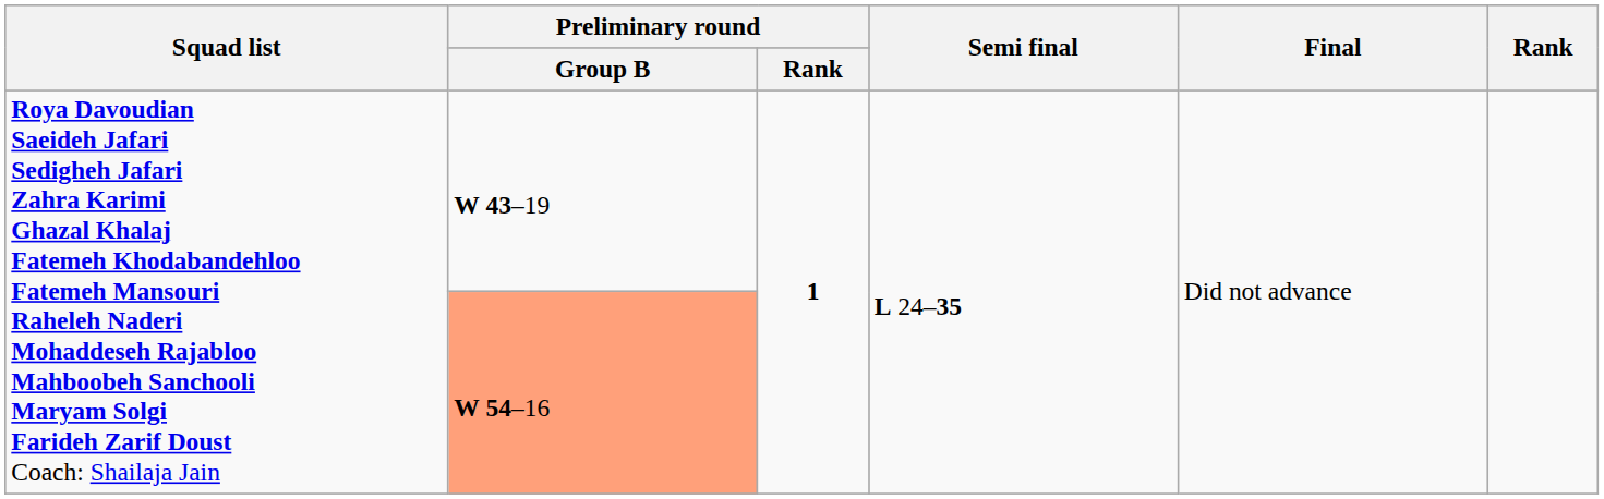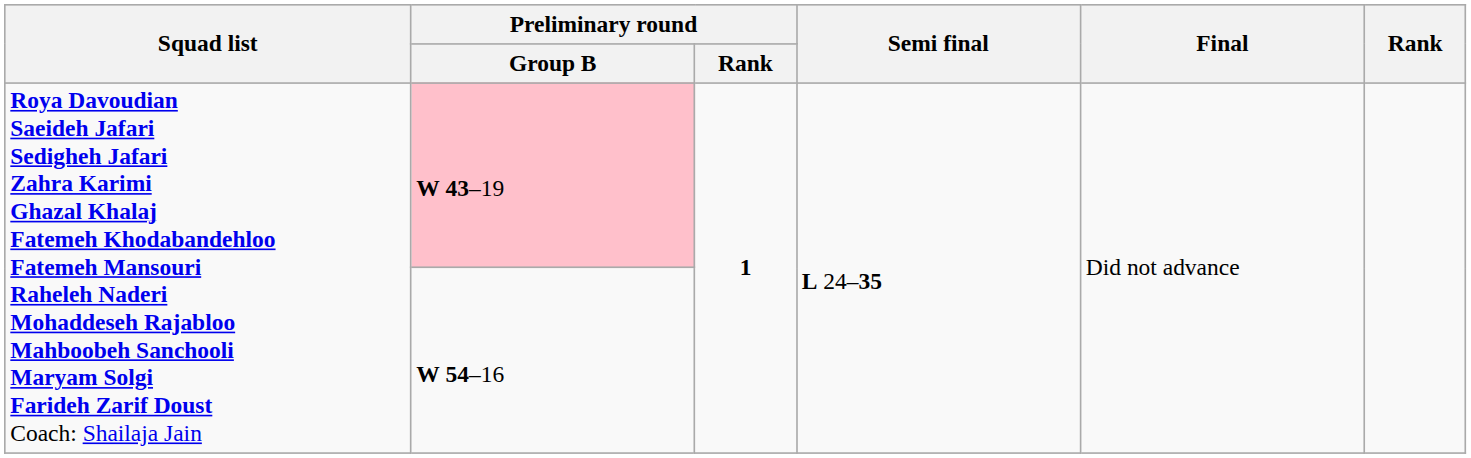W 43–19 | Preliminary round / Group B: no background -> pink background
W 54–16 | Preliminary round / Group B: lightsalmon background -> no background
